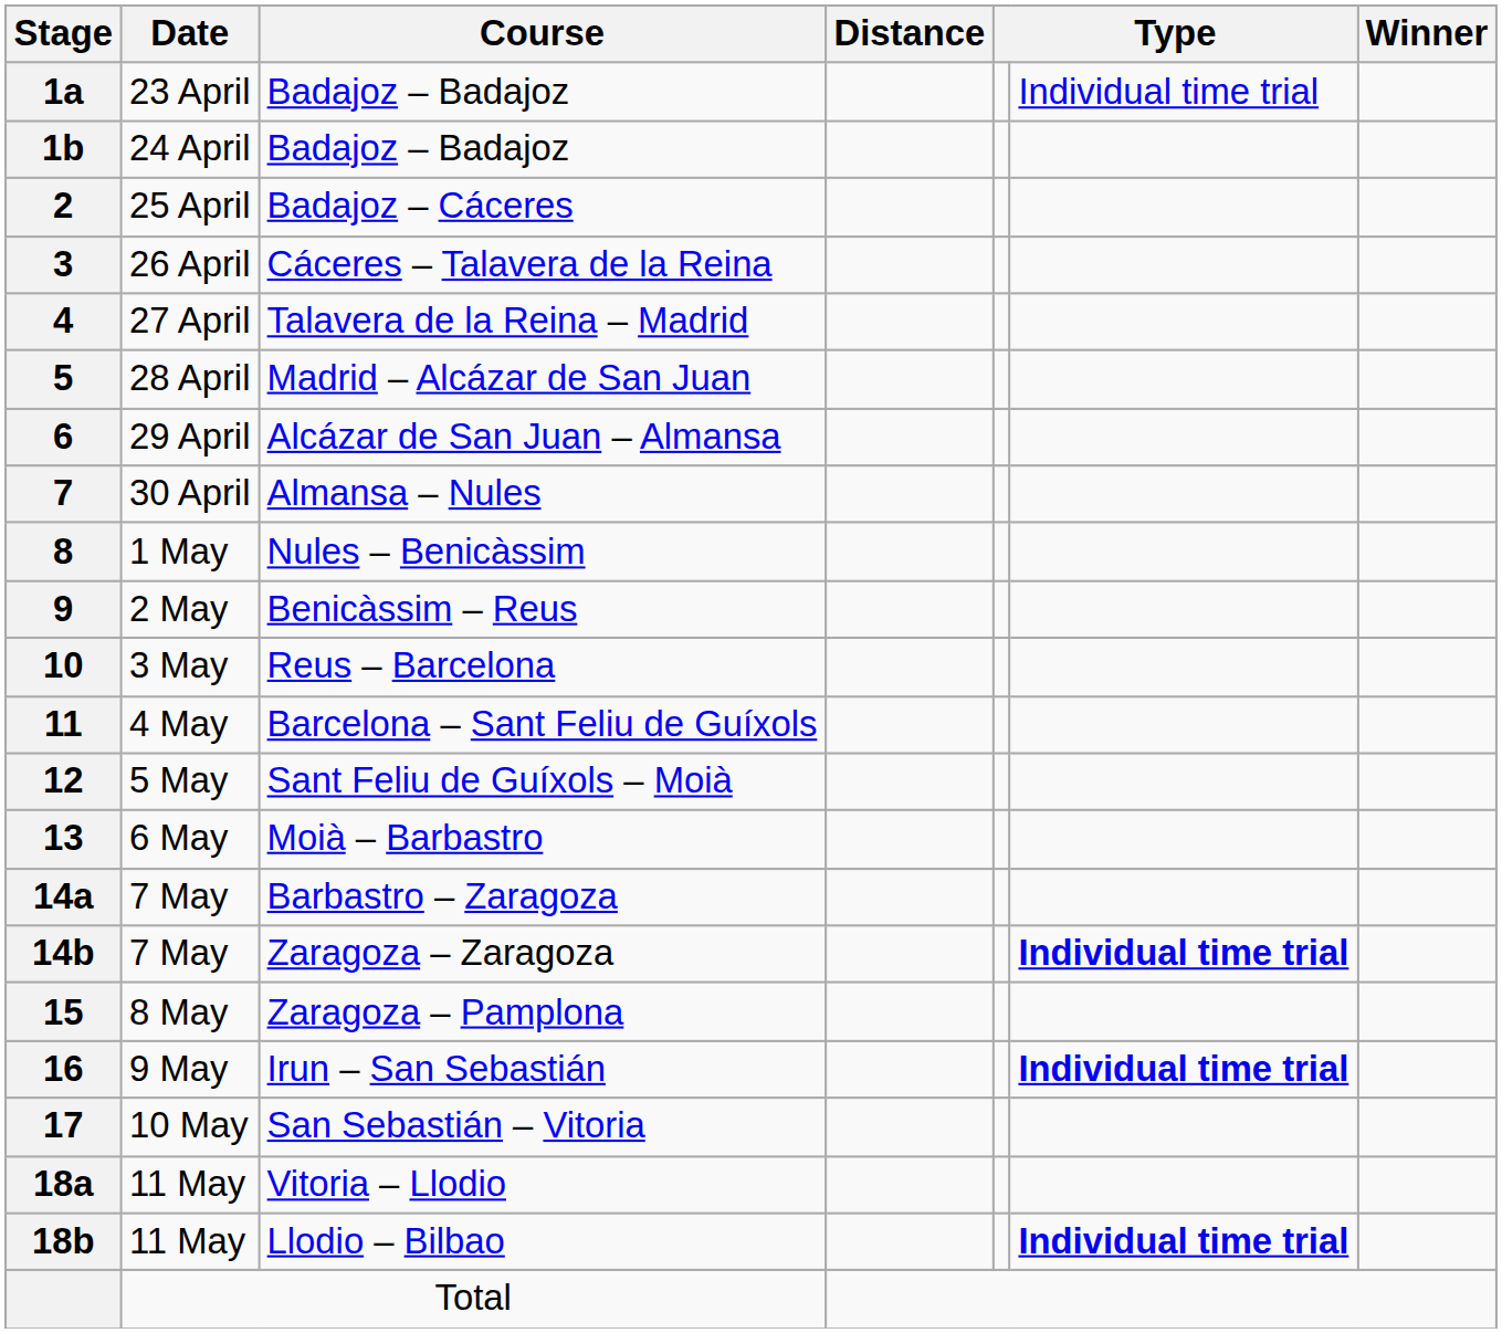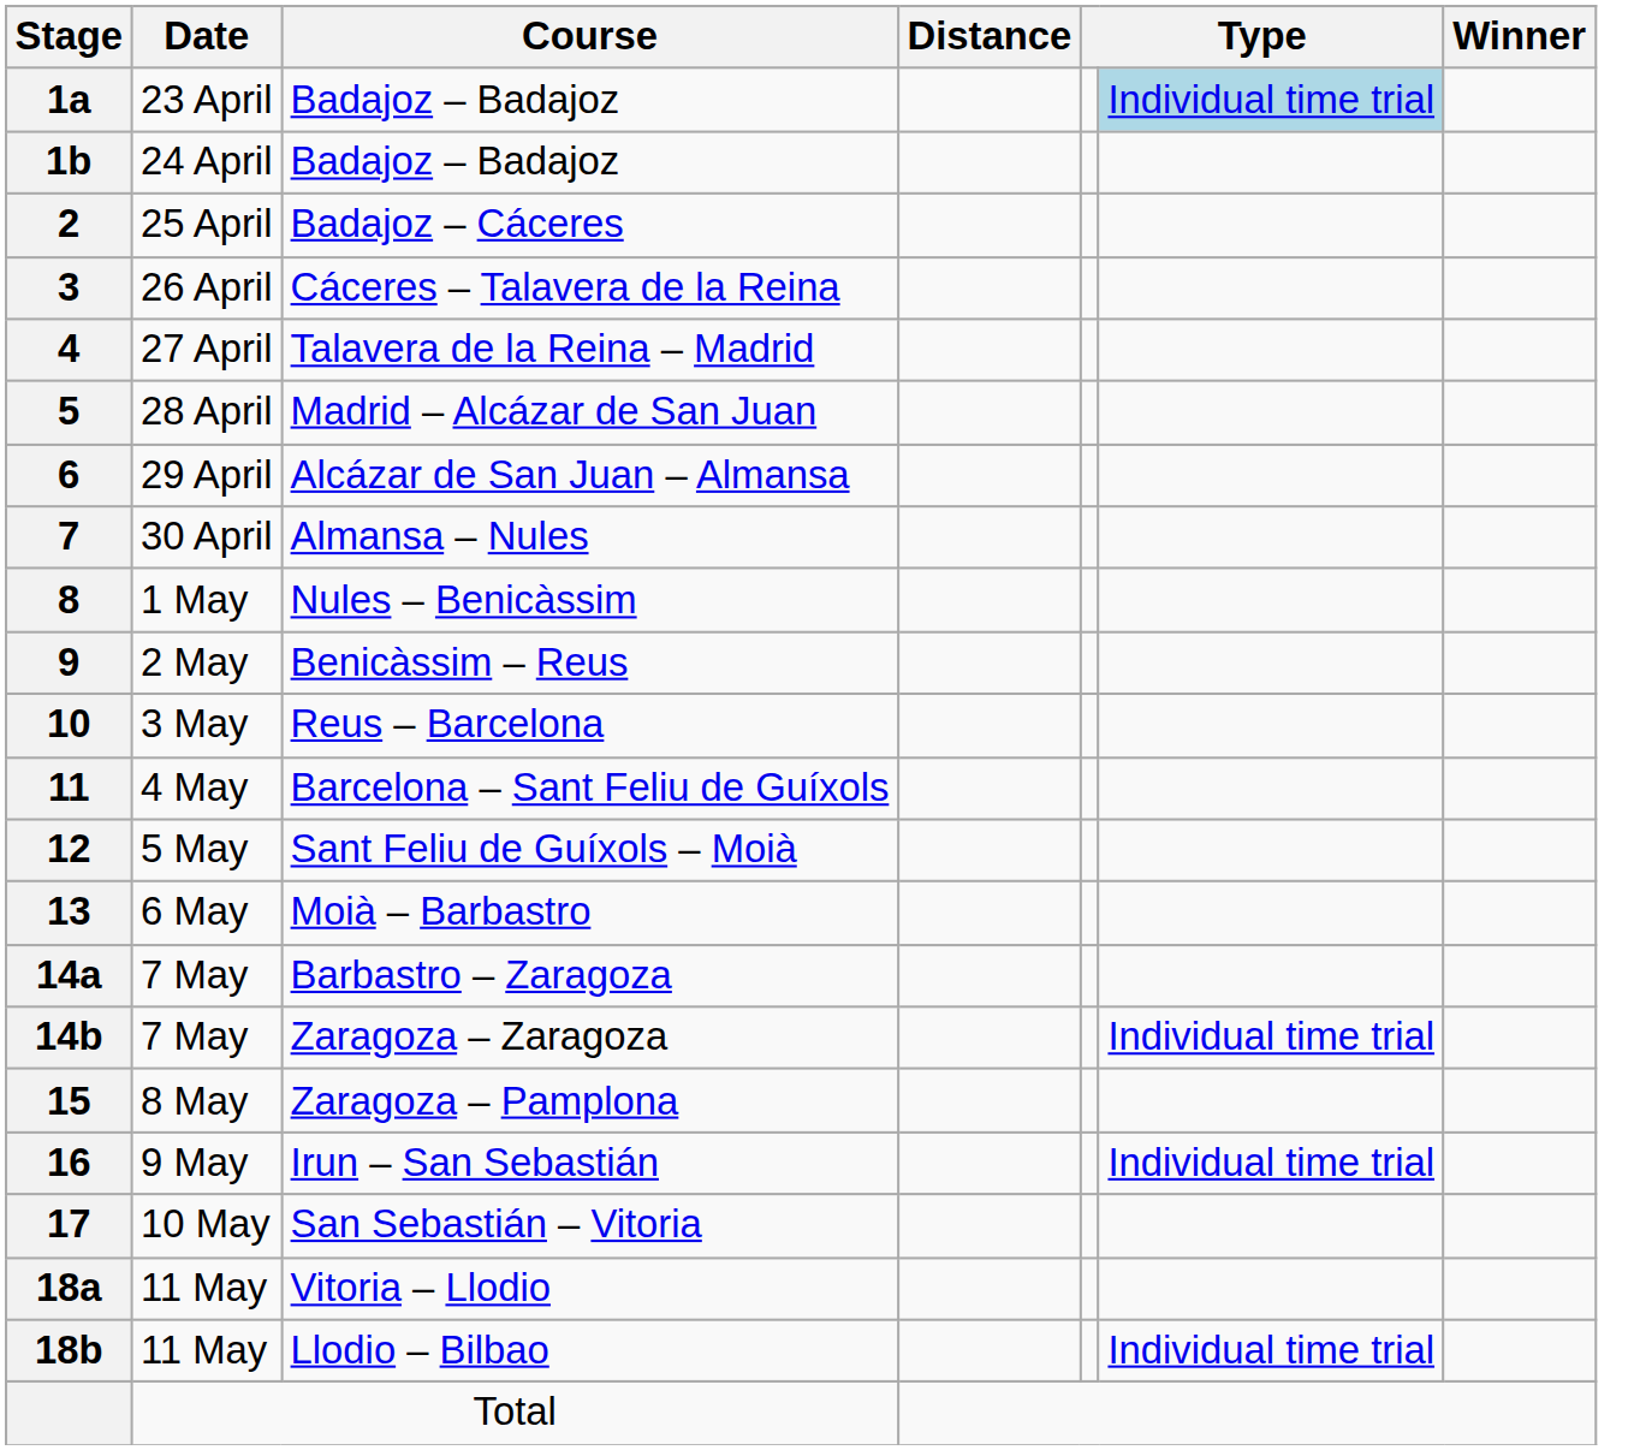23 April / Badajoz – Badajoz | column 6: no background -> lightblue background
Zaragoza – Zaragoza | column 6: bold -> normal
Irun – San Sebastián | column 6: bold -> normal
Llodio – Bilbao | column 6: bold -> normal
